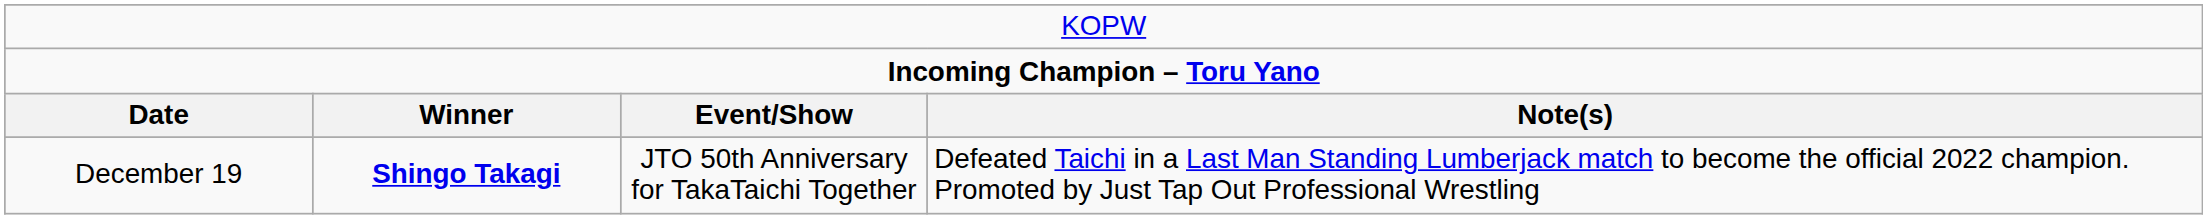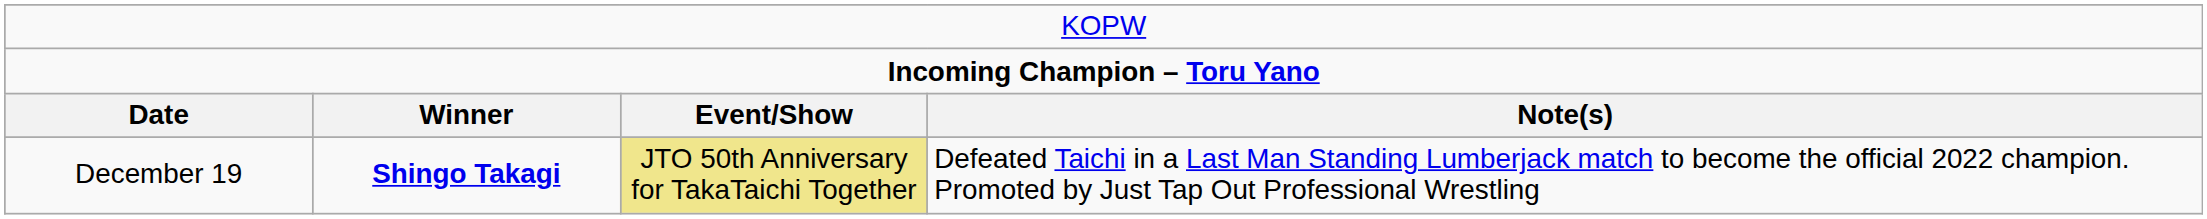December 19 | column 3: no background -> khaki background
